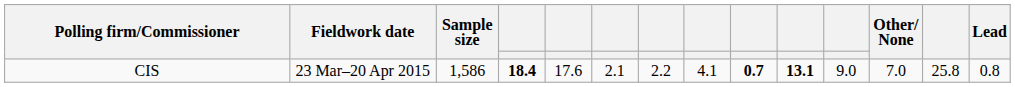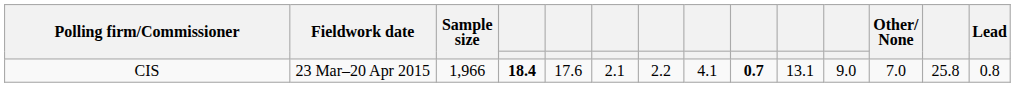CIS | Sample size: 1,586 -> 1,966
CIS | column 10: bold -> normal
